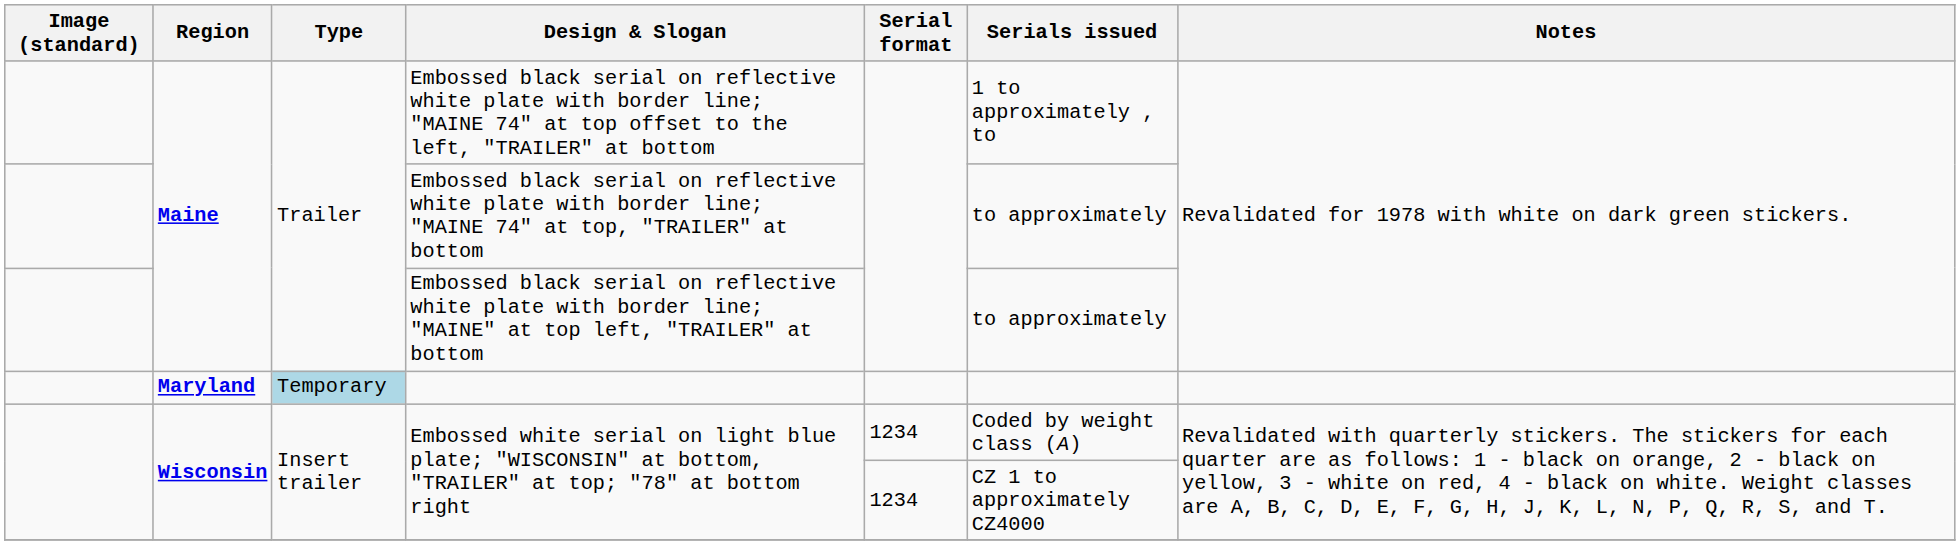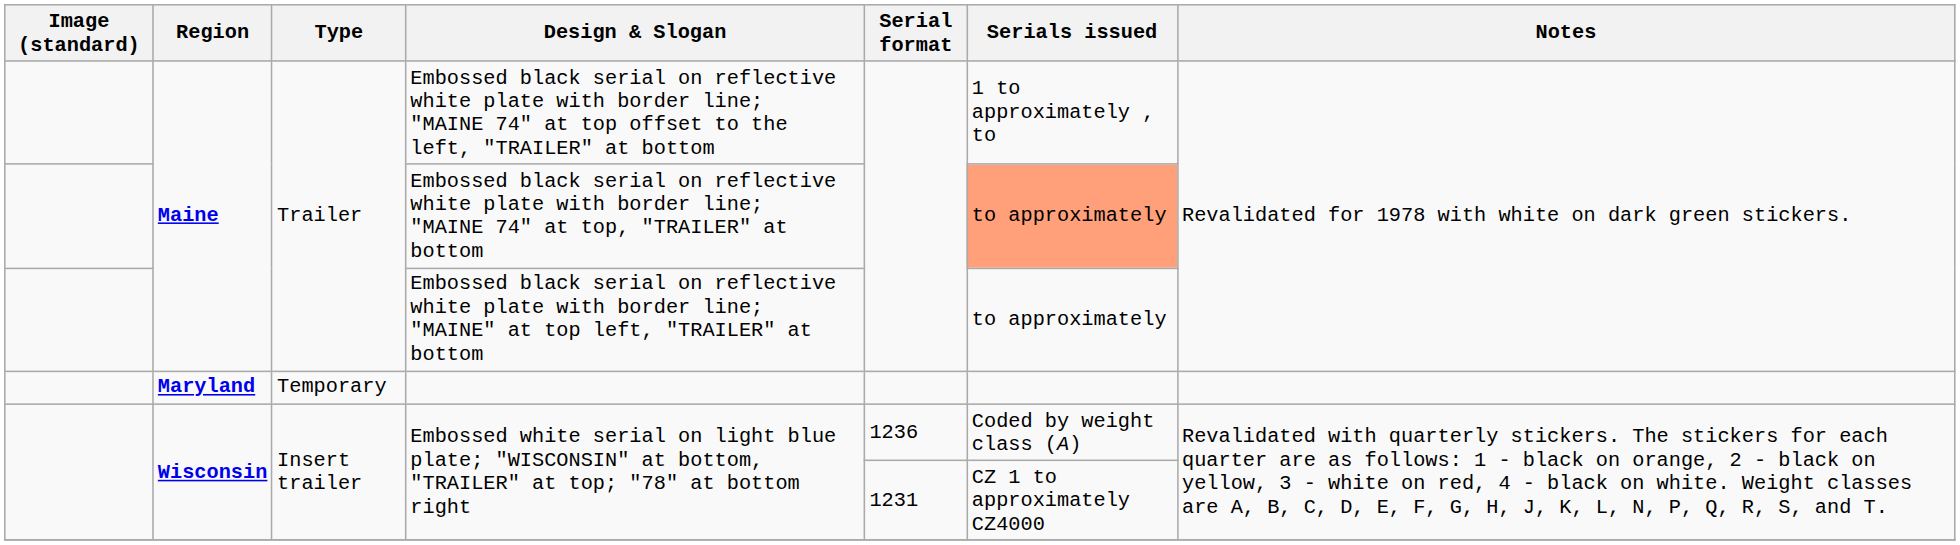row 3 | Serials issued: no background -> lightsalmon background
row 5 | Type: lightblue background -> no background
row 6 | Serial format: 1234 -> 1236
row 7 | Serial format: 1234 -> 1231
